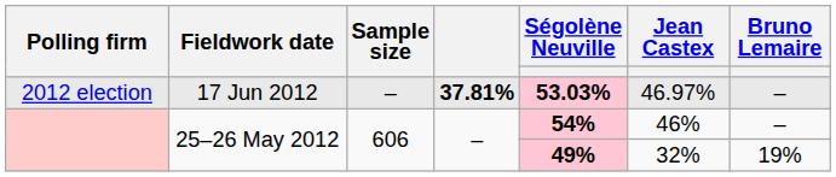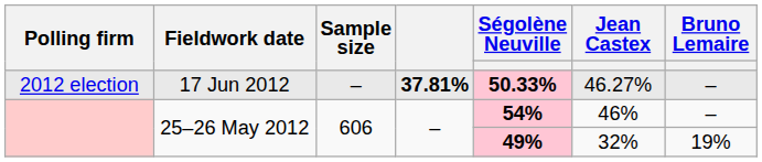2012 election | Ségolène Neuville: 53.03% -> 50.33%
2012 election | Jean Castex: 46.97% -> 46.27%
